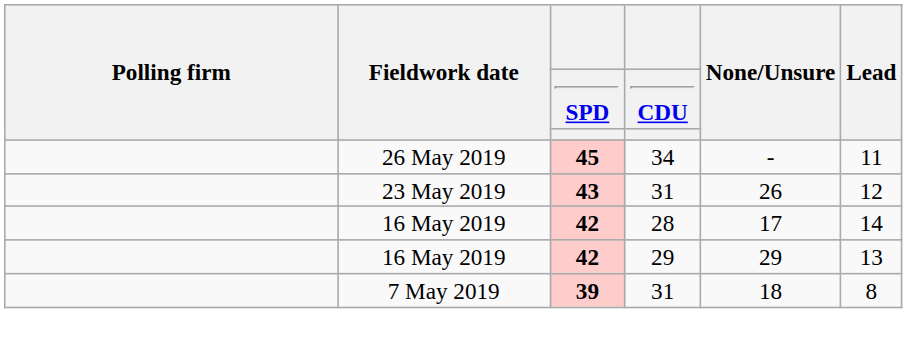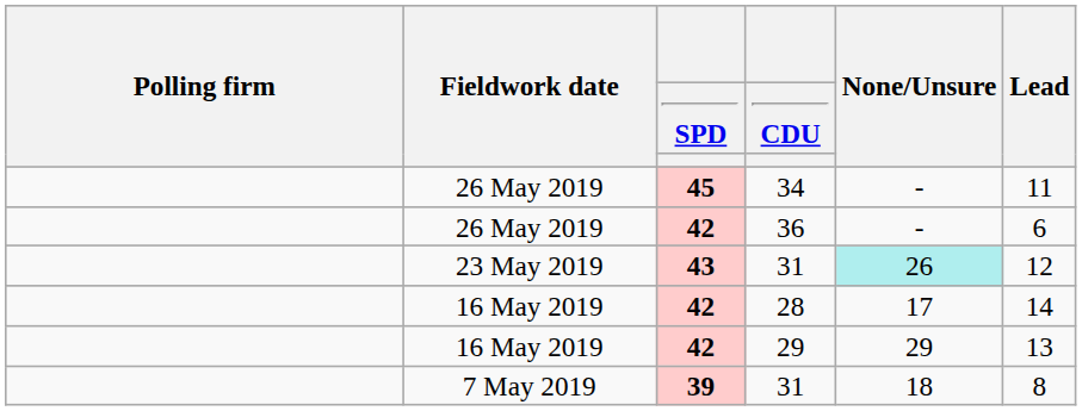+ row: 26 May 2019 | 42 | 36 | - | 6
23 May 2019 / 31 | None/Unsure: no background -> paleturquoise background
